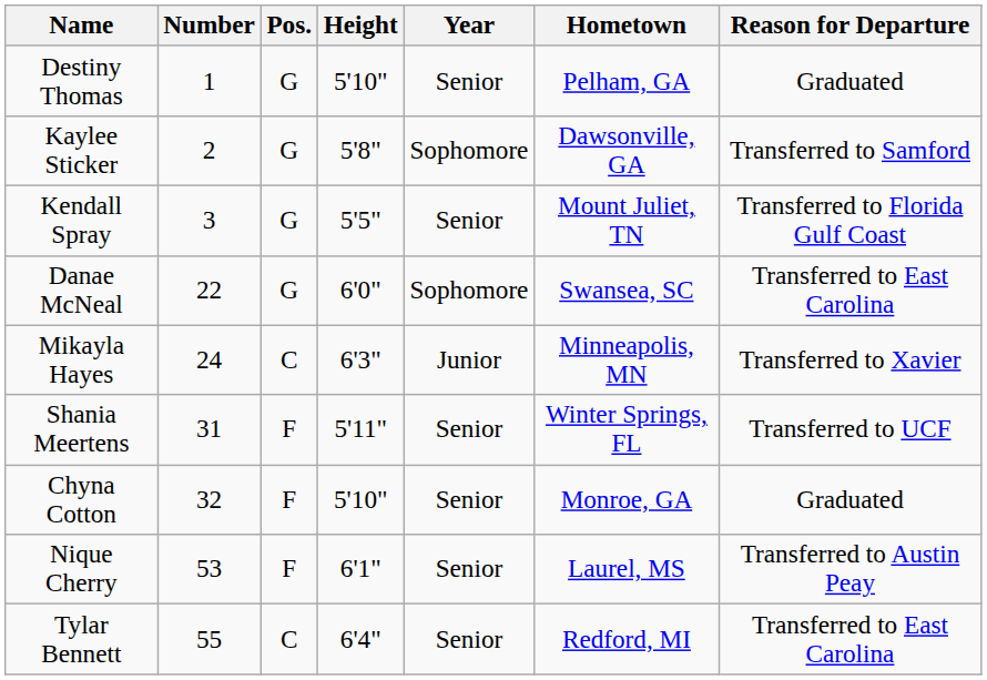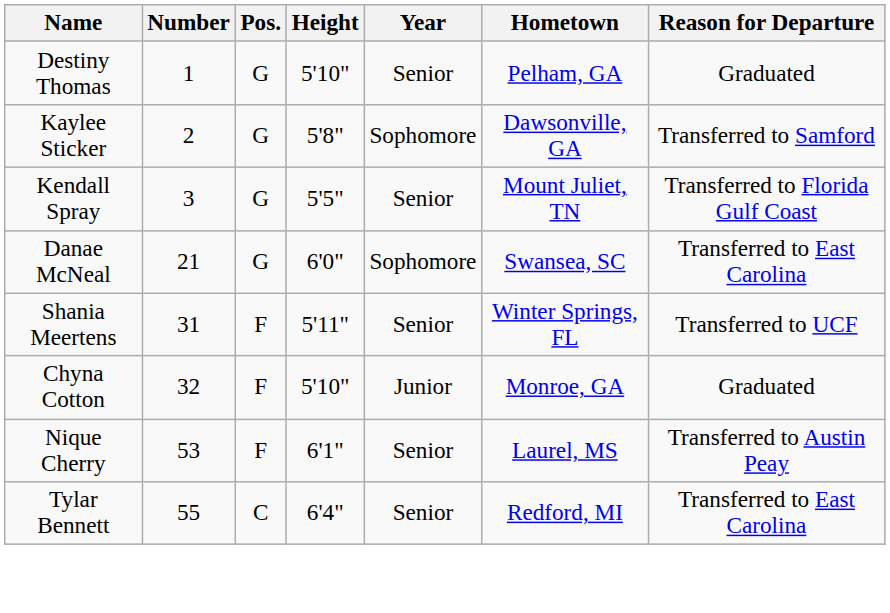Danae McNeal | Number: 22 -> 21
- row: Mikayla Hayes | 24 | C | 6'3" | Junior | Minneapolis, MN | Transferred to Xavier
Chyna Cotton | Year: Senior -> Junior
